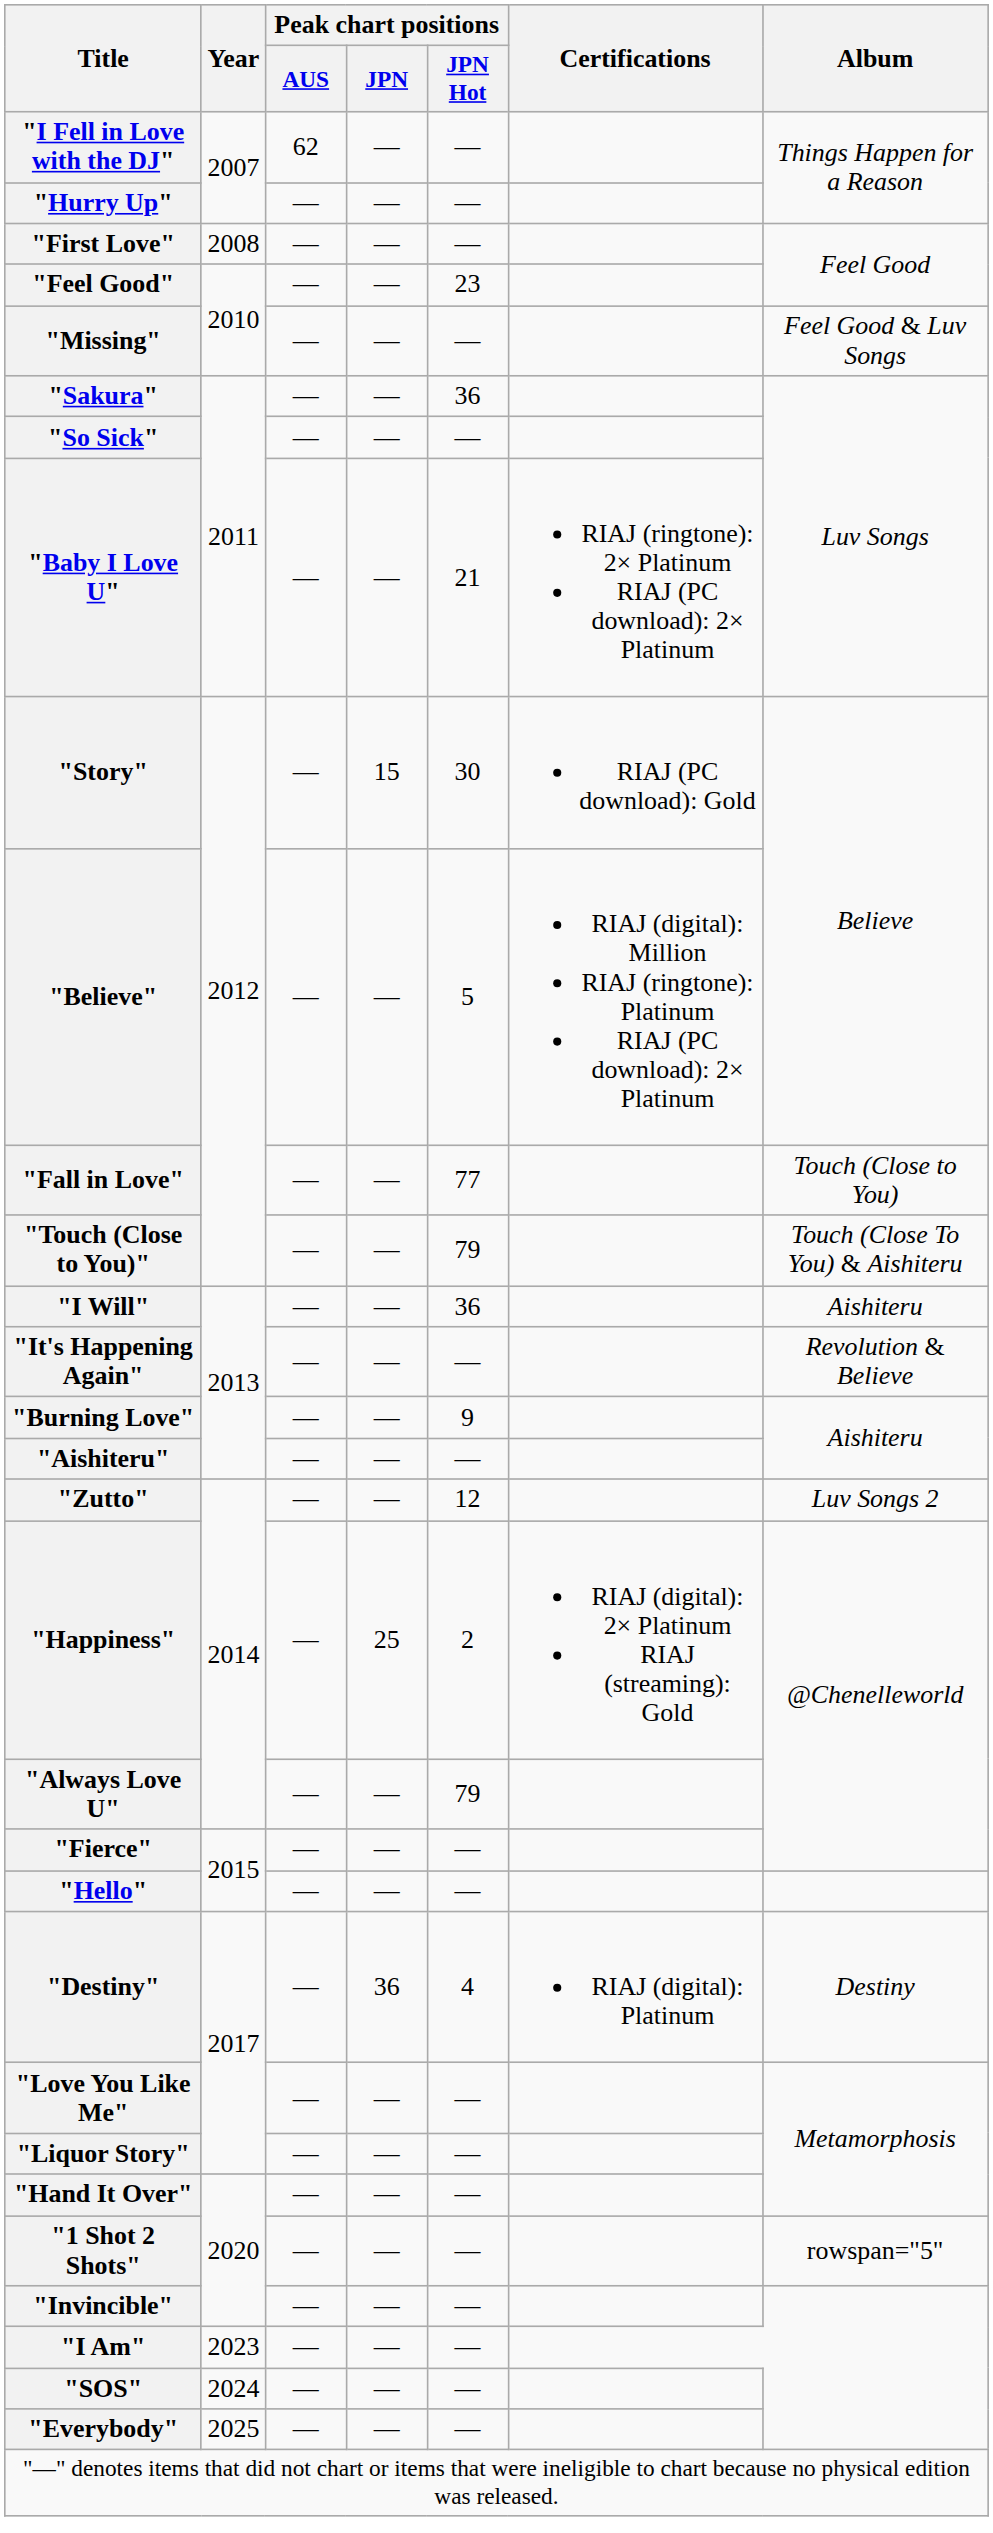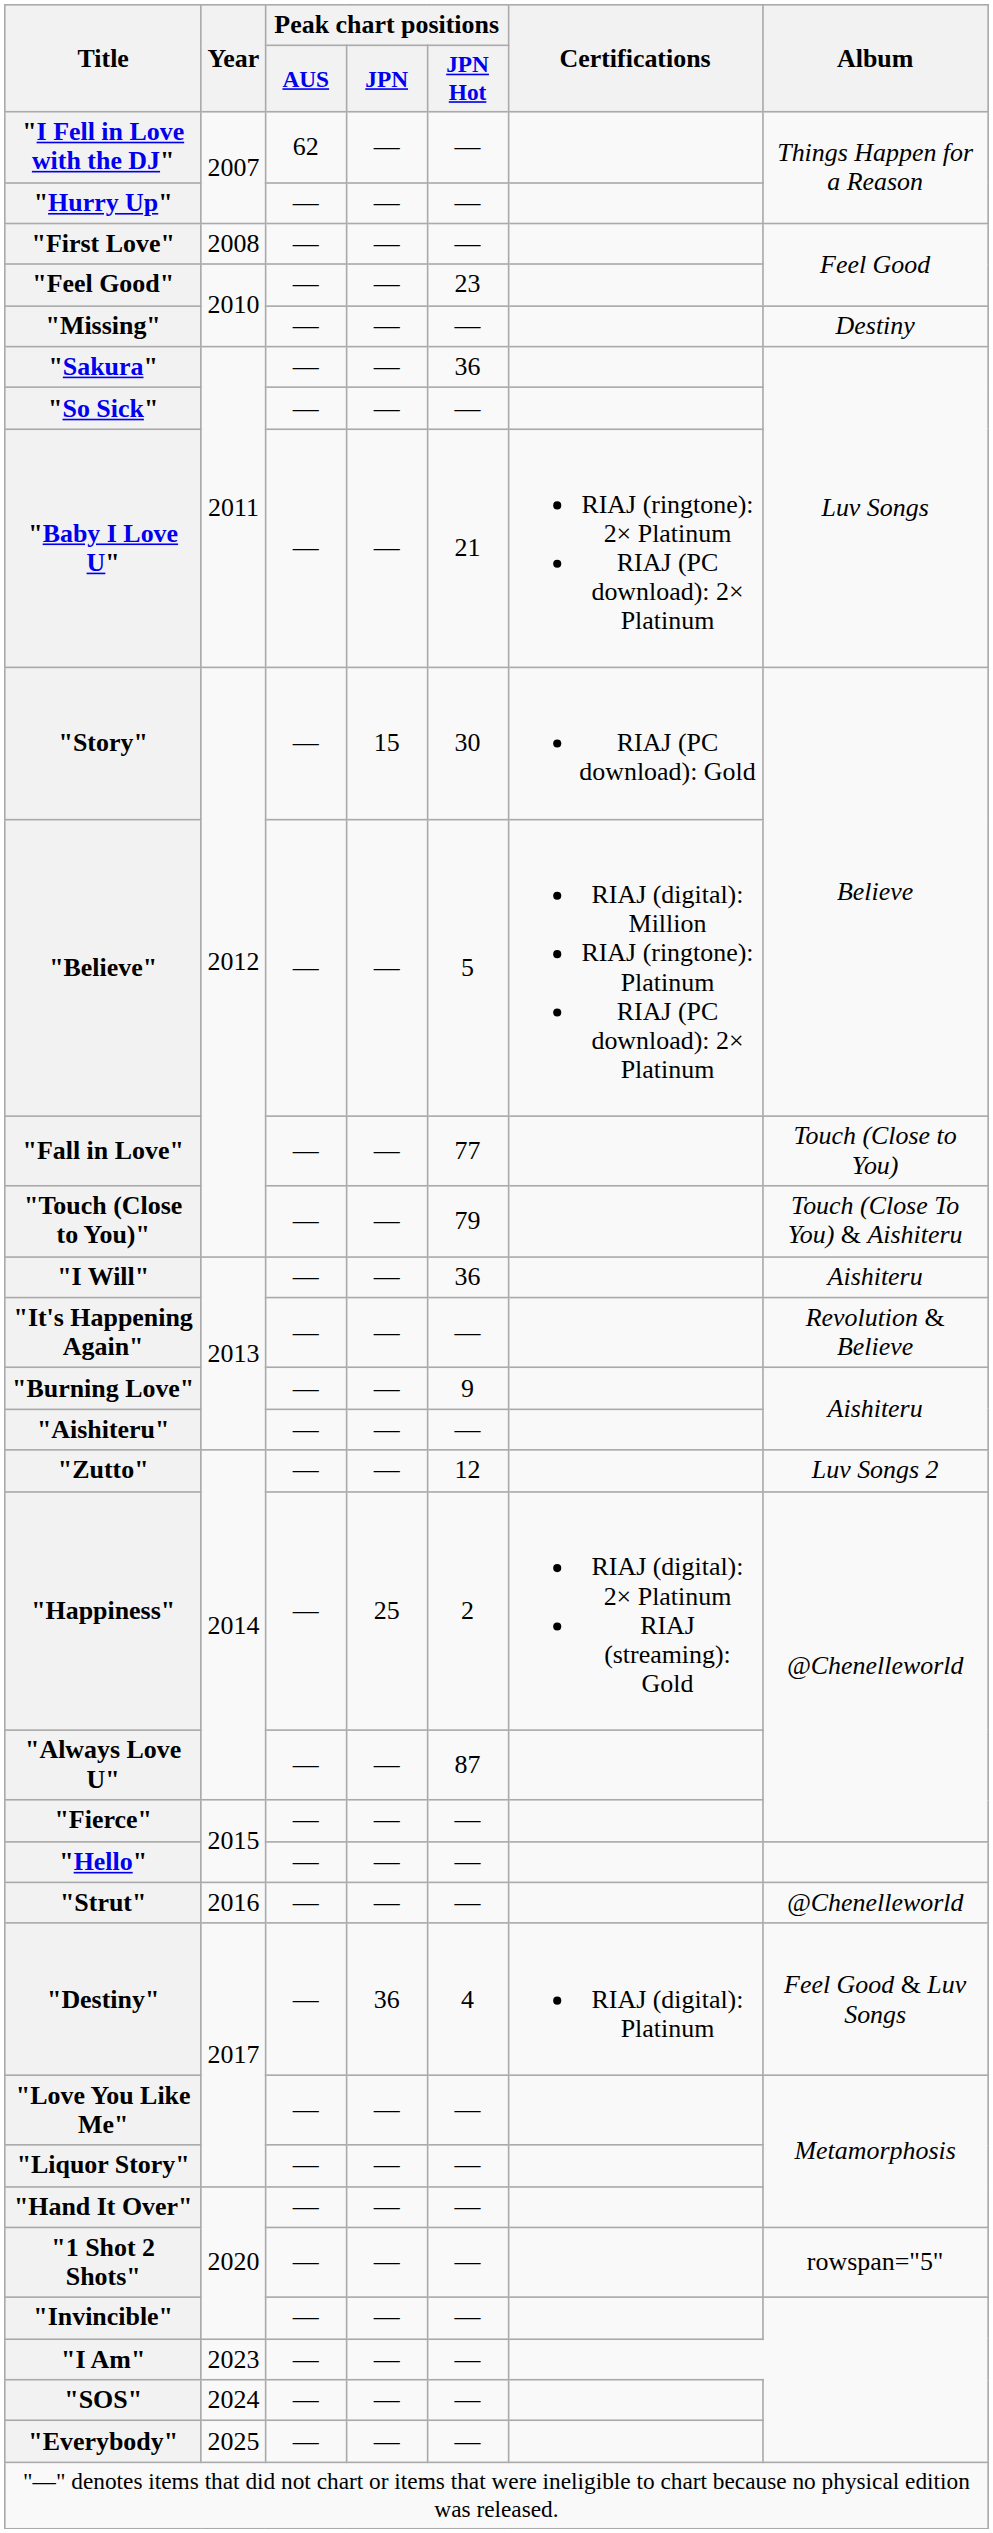"Missing" | Album: Feel Good & Luv Songs -> Destiny
"Always Love U" | Peak chart positions / JPN Hot: 79 -> 87
+ row: "Strut" | 2016 | — | — | — | @Chenelleworld
"Destiny" | Album: Destiny -> Feel Good & Luv Songs
